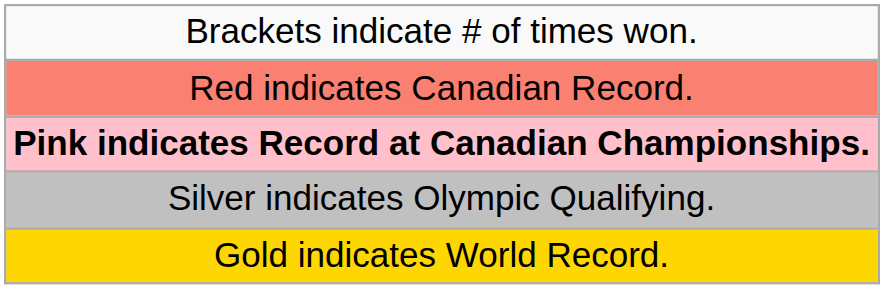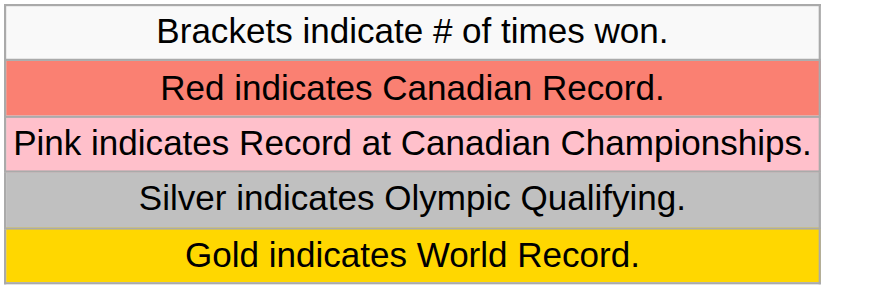row 3 | column 1: bold -> normal
